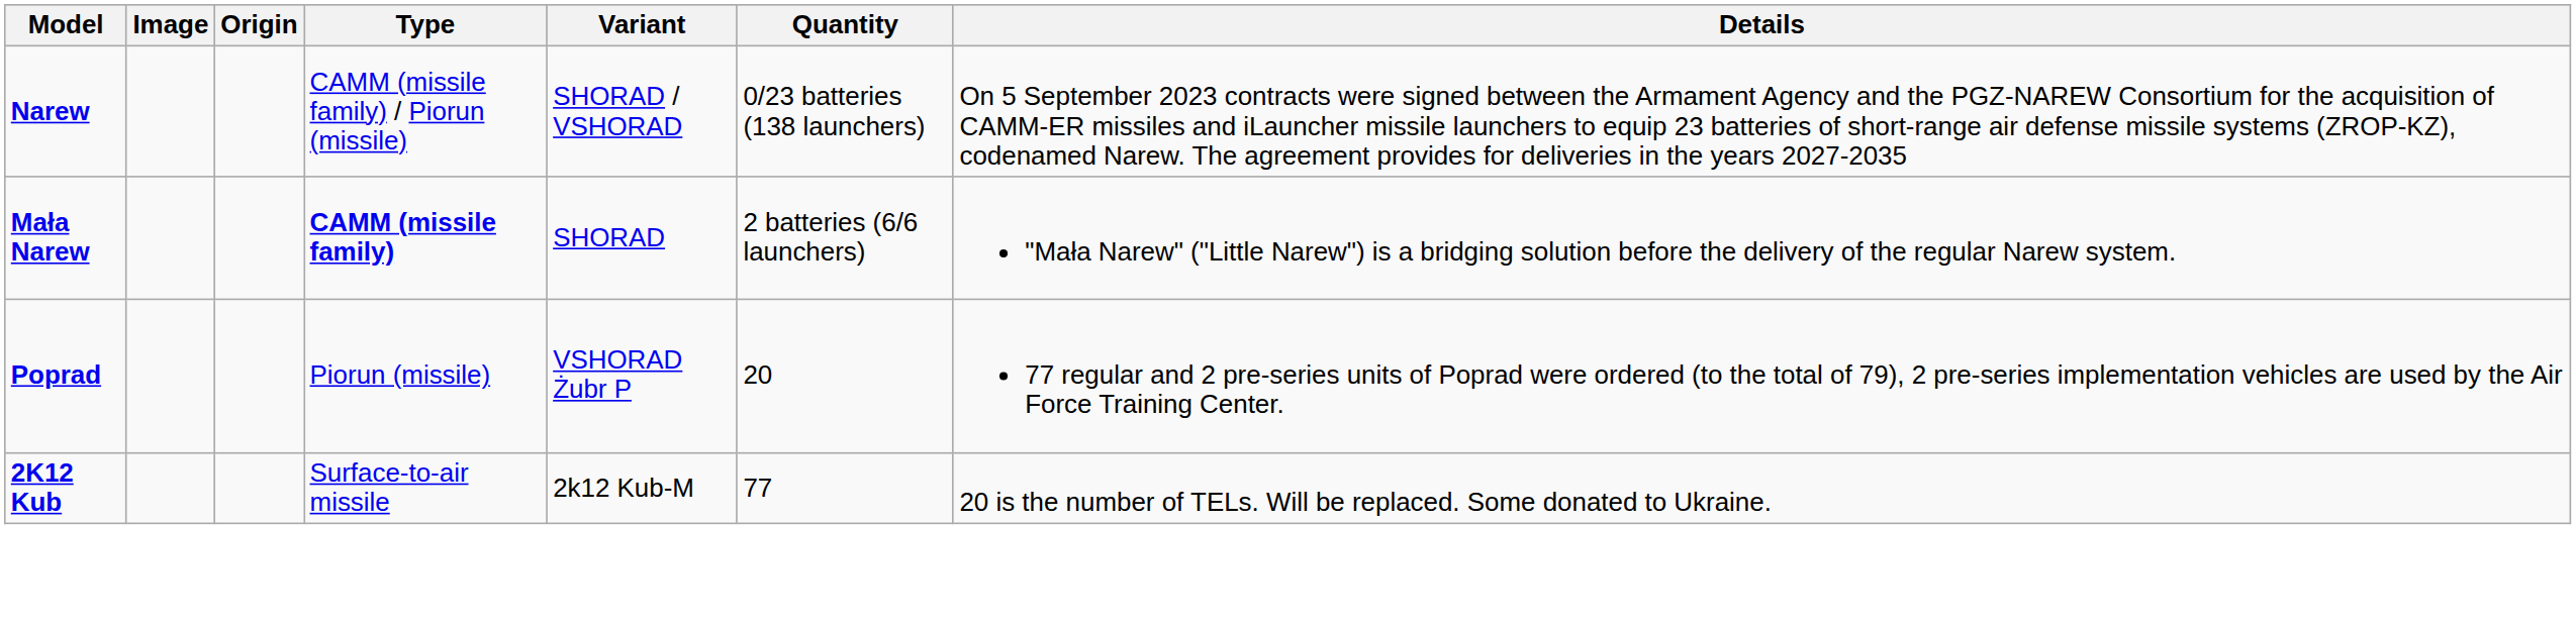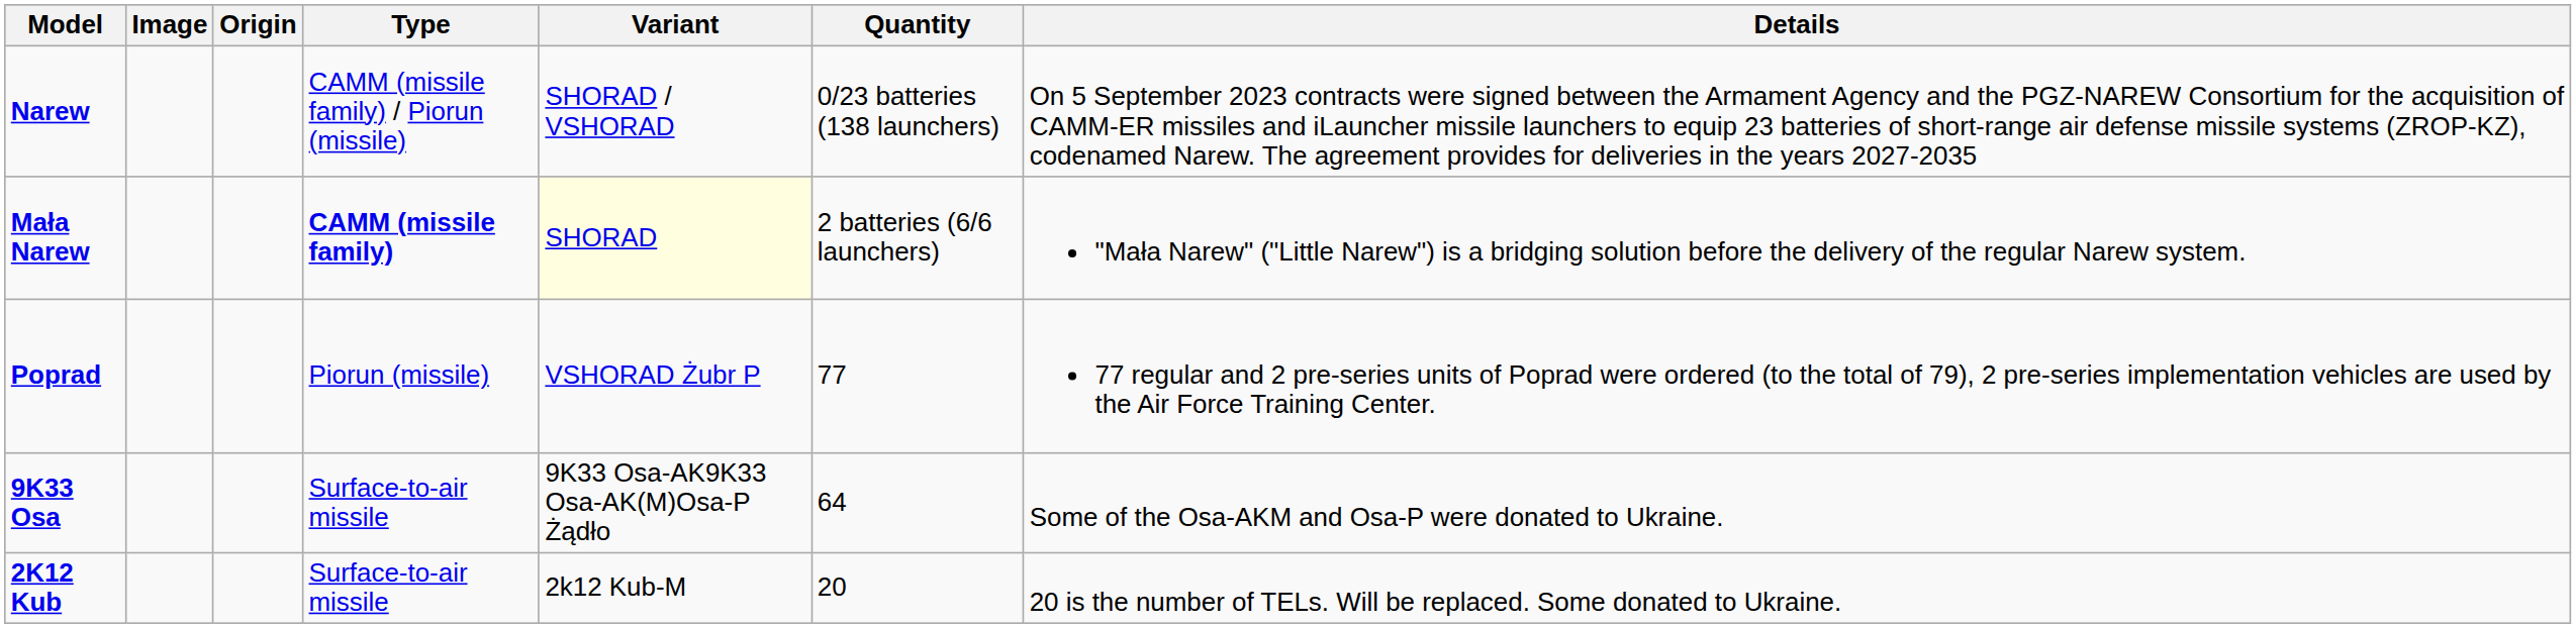Mała Narew | Variant: no background -> lightyellow background
Poprad | Quantity: 20 -> 77
+ row: 9K33 Osa | Surface-to-air missile | 9K33 Osa-AK9K33 Osa-AK(M)Osa-P Żądło | 64 | Some of the Osa-AKM and Osa-P were donated to Ukraine.
2K12 Kub | Quantity: 77 -> 20
